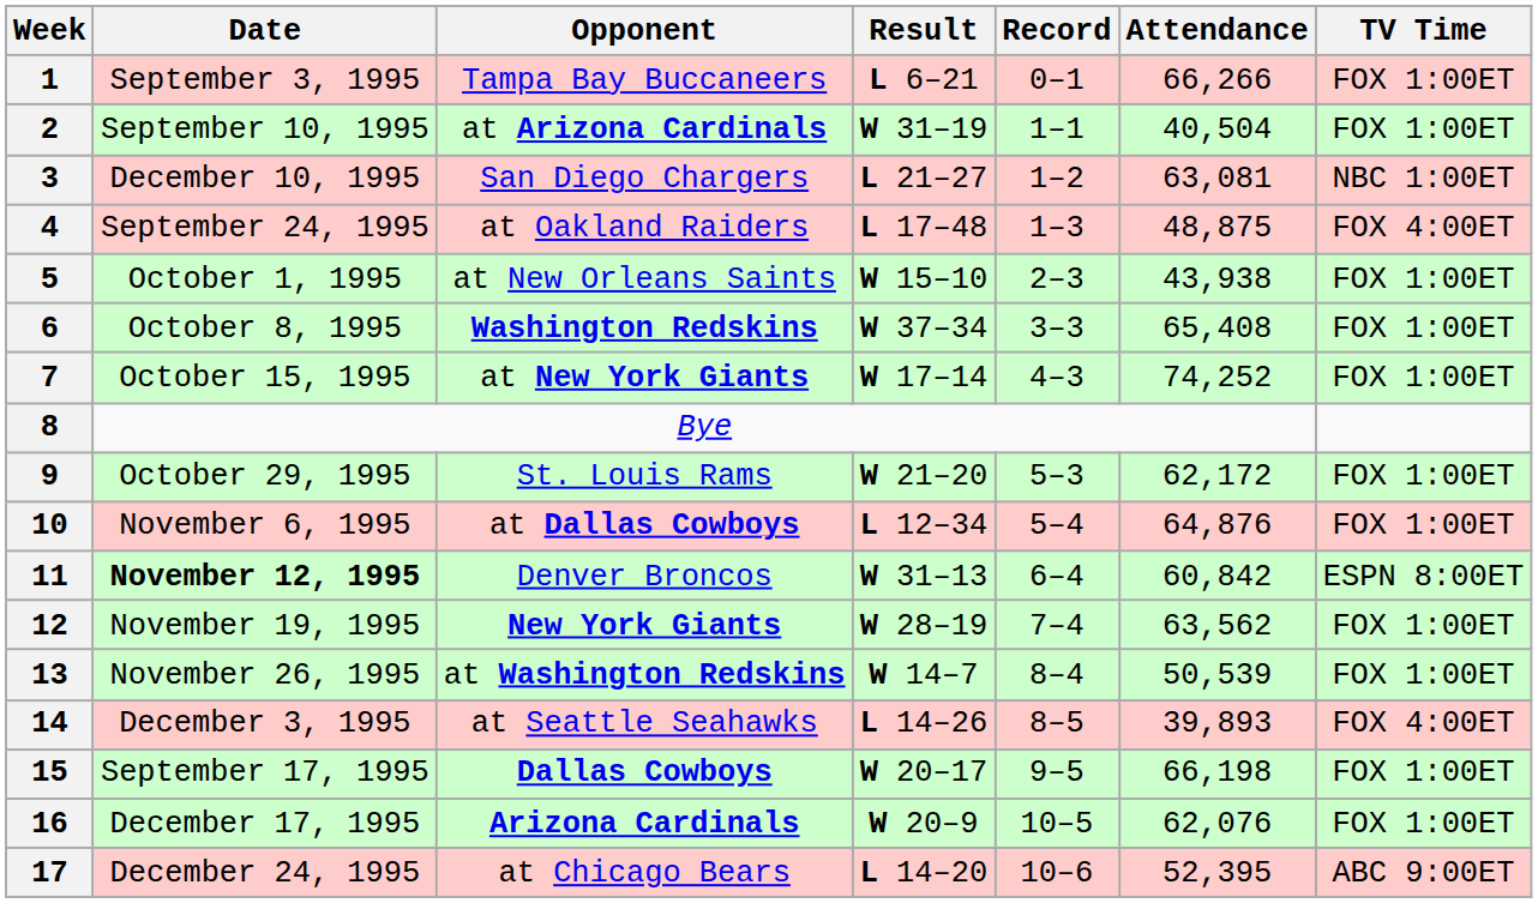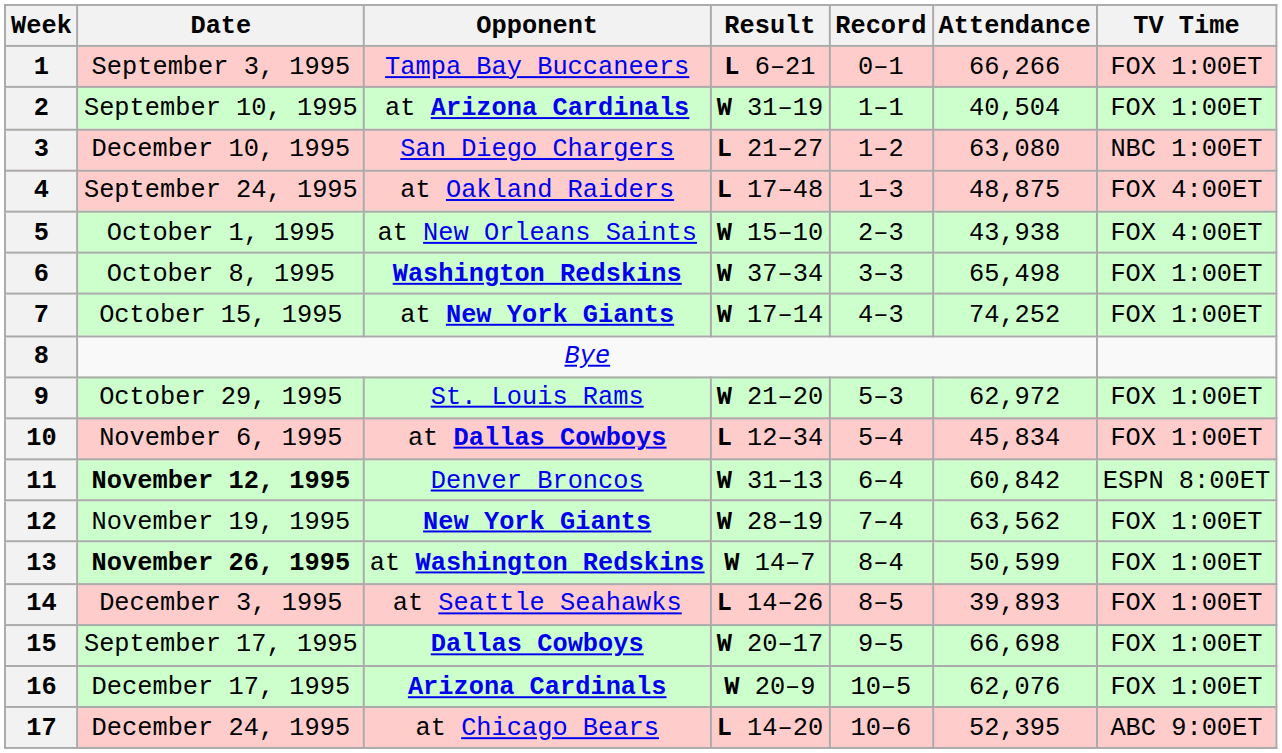3 | Attendance: 63,081 -> 63,080
5 | TV Time: FOX 1:00ET -> FOX 4:00ET
6 | Attendance: 65,408 -> 65,498
9 | Attendance: 62,172 -> 62,972
10 | Attendance: 64,876 -> 45,834
13 | Date: normal -> bold
13 | Attendance: 50,539 -> 50,599
14 | TV Time: FOX 4:00ET -> FOX 1:00ET
15 | Attendance: 66,198 -> 66,698
